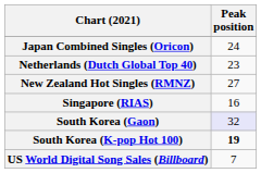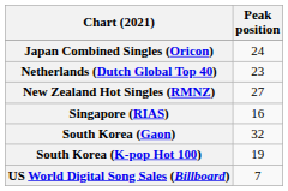South Korea (Gaon) | Peak position: lavender background -> no background
South Korea (K-pop Hot 100) | Peak position: bold -> normal
